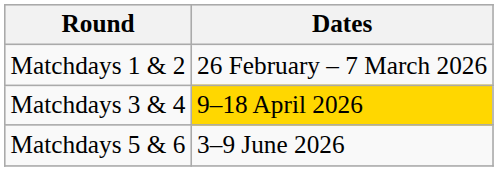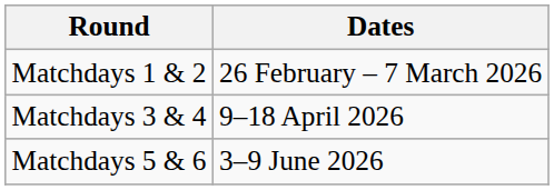Matchdays 3 & 4 | Dates: gold background -> no background
